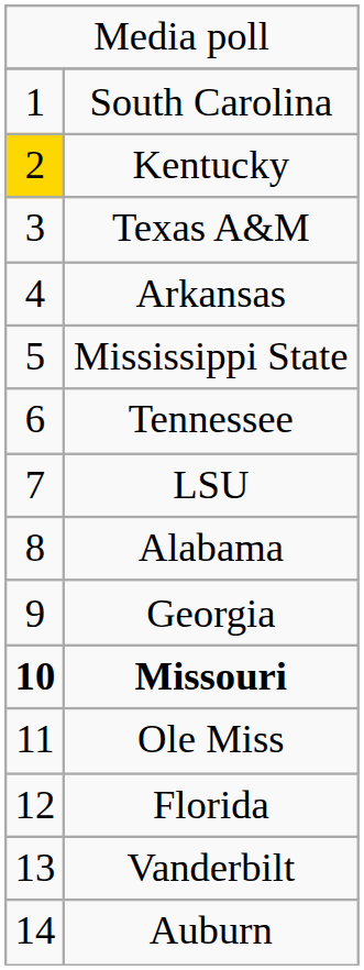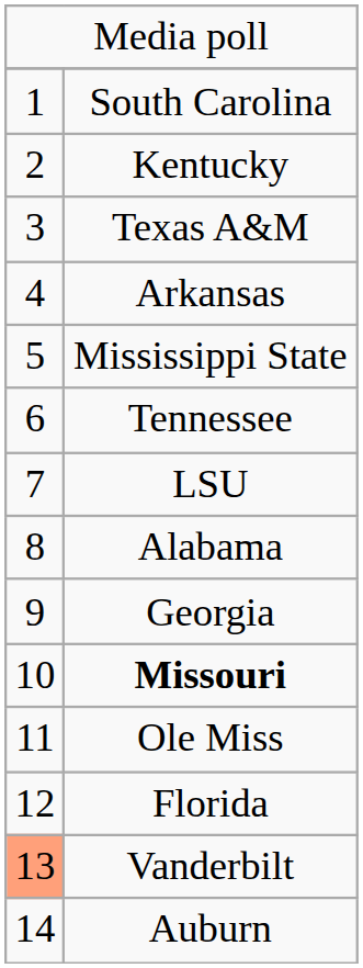Kentucky | column 1: gold background -> no background
Missouri | column 1: bold -> normal
Vanderbilt | column 1: no background -> lightsalmon background
